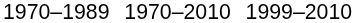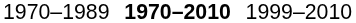1970–1989 | column 2: normal -> bold
